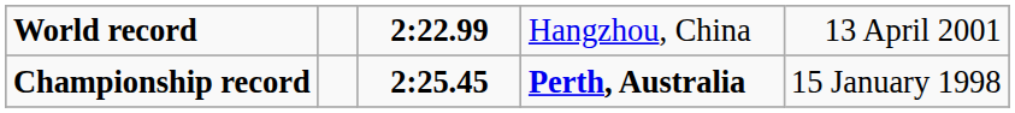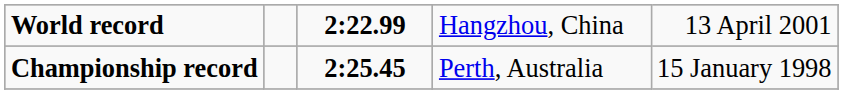Championship record | column 4: bold -> normal
